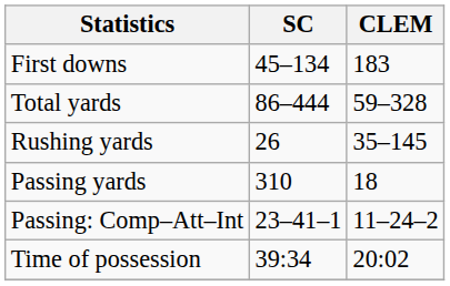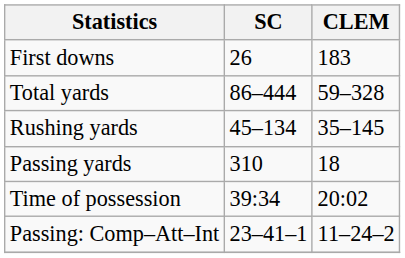First downs | SC: 45–134 -> 26
Rushing yards | SC: 26 -> 45–134
rows swapped: Passing: Comp–Att–Int <-> Time of possession
